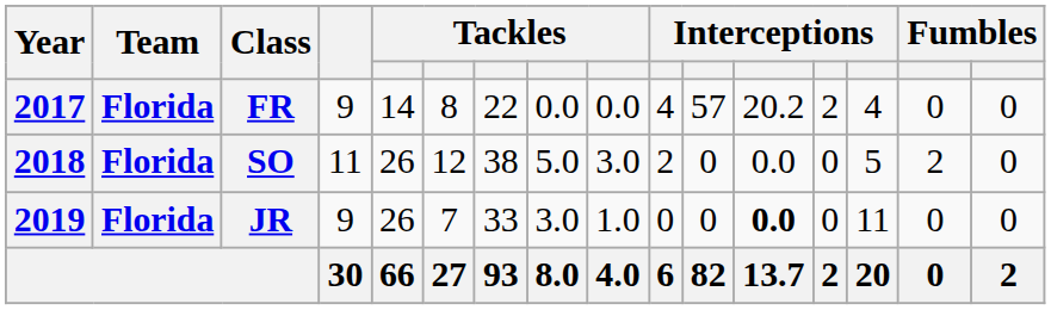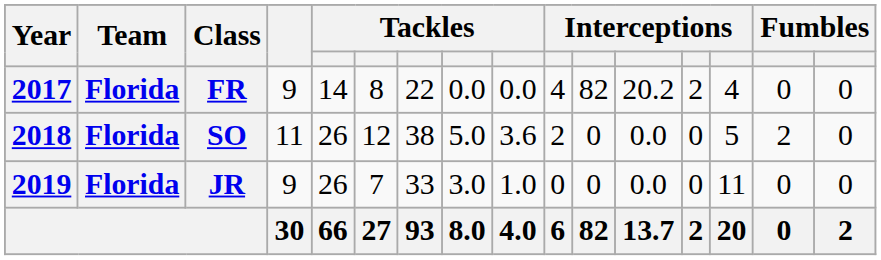FR | column 11: 57 -> 82
SO | column 9: 3.0 -> 3.6
JR | column 12: bold -> normal
